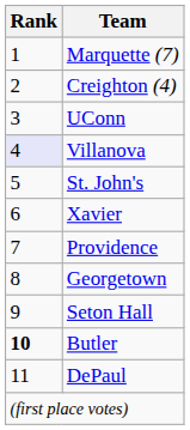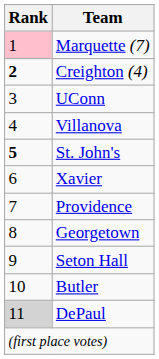Marquette (7) | Rank: no background -> pink background
Creighton (4) | Rank: normal -> bold
Villanova | Rank: lavender background -> no background
St. John's | Rank: normal -> bold
Butler | Rank: bold -> normal
DePaul | Rank: no background -> lightgrey background
